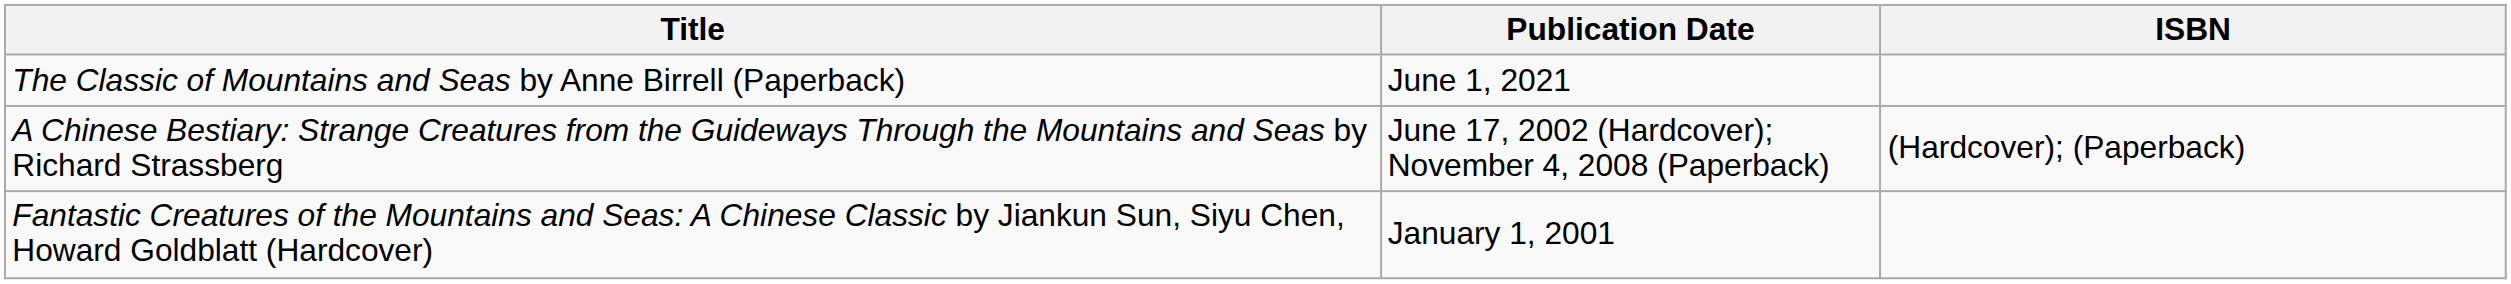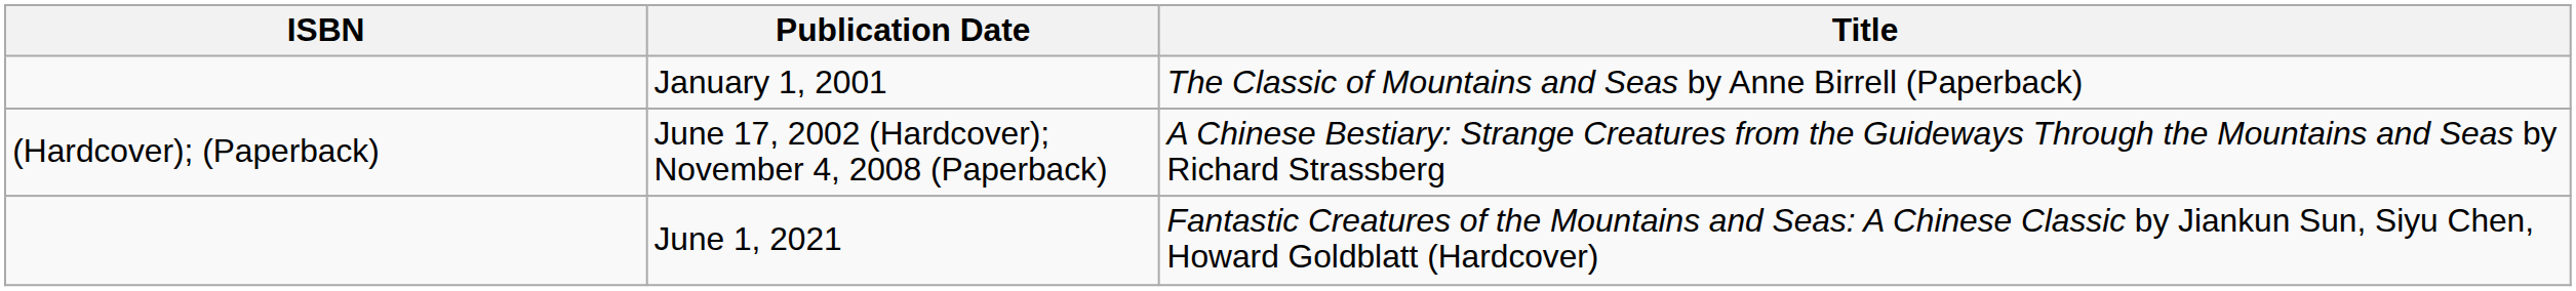columns swapped: Title <-> ISBN
row 2 | Publication Date: June 1, 2021 -> January 1, 2001
row 4 | Publication Date: January 1, 2001 -> June 1, 2021
